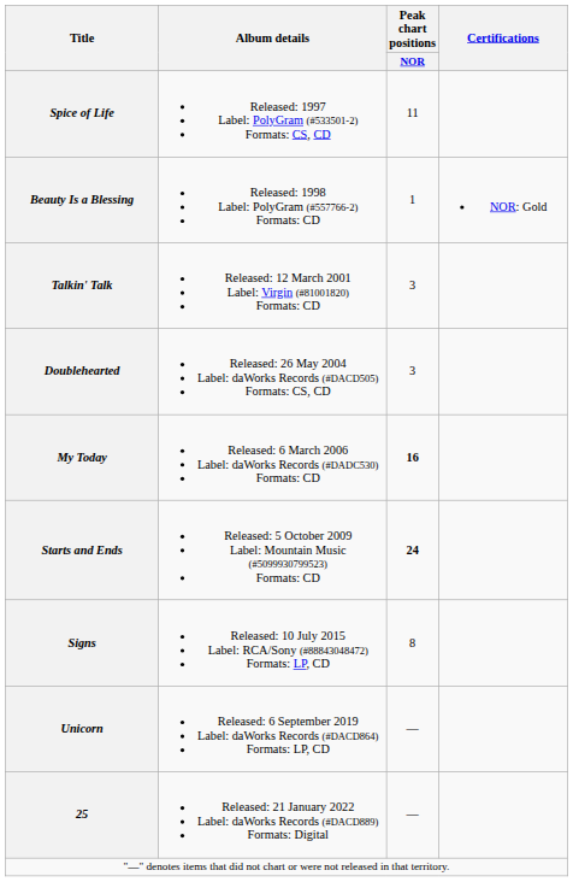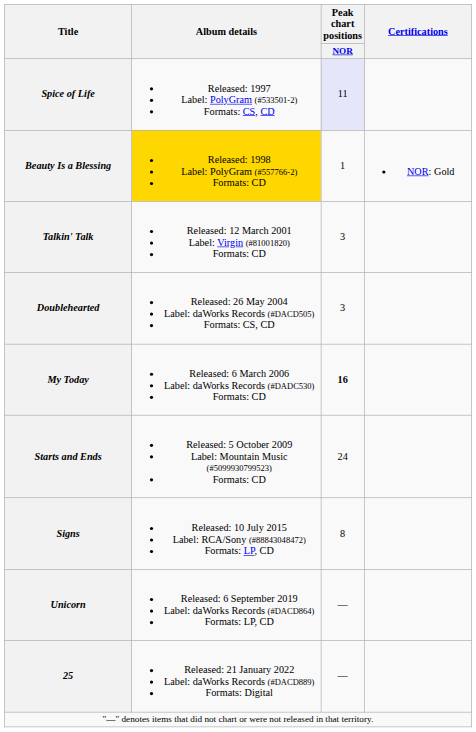Spice of Life | Peak chart positions / NOR: no background -> lavender background
Beauty Is a Blessing | Album details: no background -> gold background
Starts and Ends | Peak chart positions / NOR: bold -> normal
